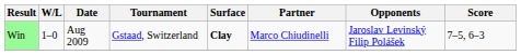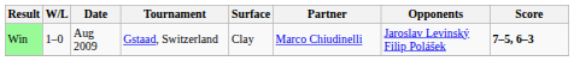Win | Surface: bold -> normal
Win | Score: normal -> bold
